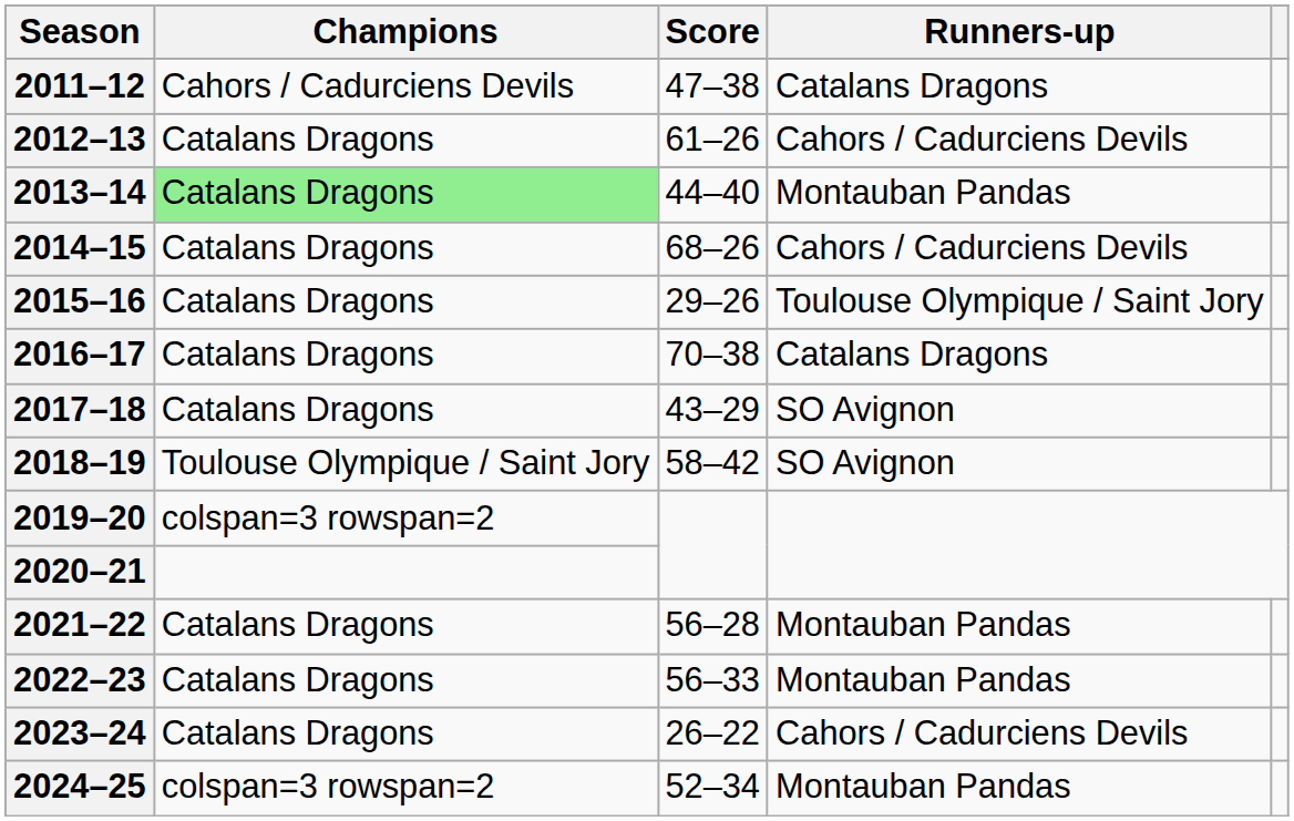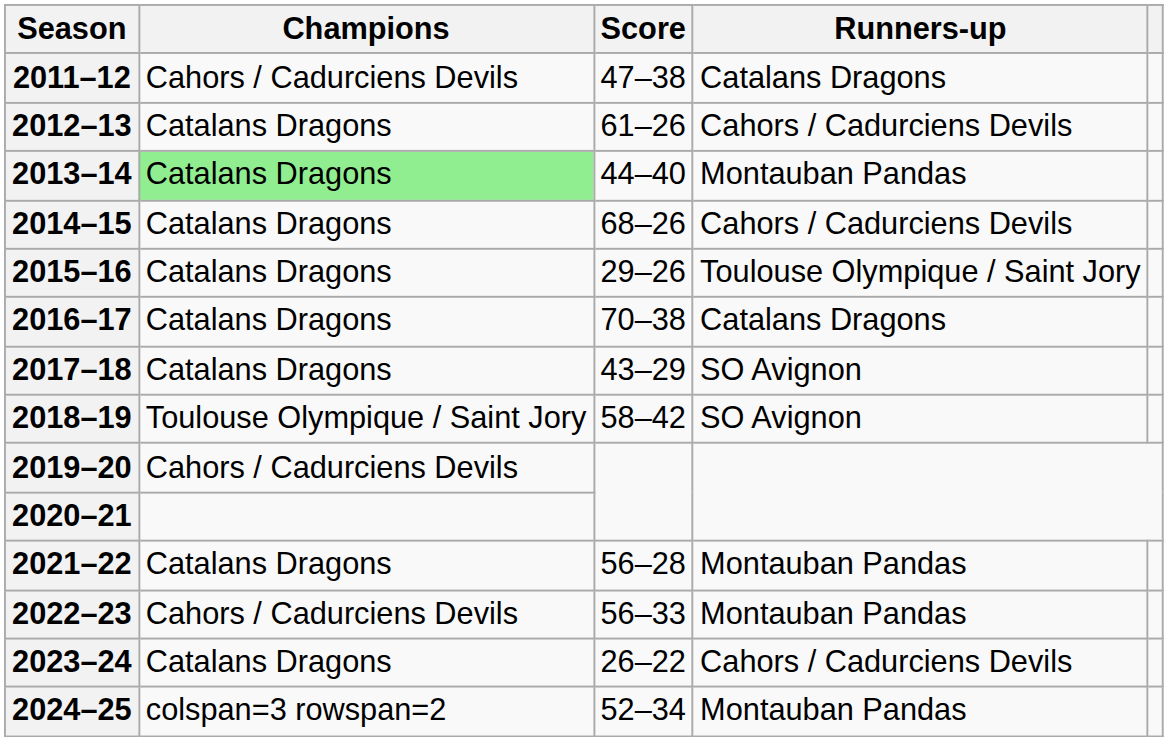2019–20 | Champions: colspan=3 rowspan=2 -> Cahors / Cadurciens Devils
2022–23 | Champions: Catalans Dragons -> Cahors / Cadurciens Devils
